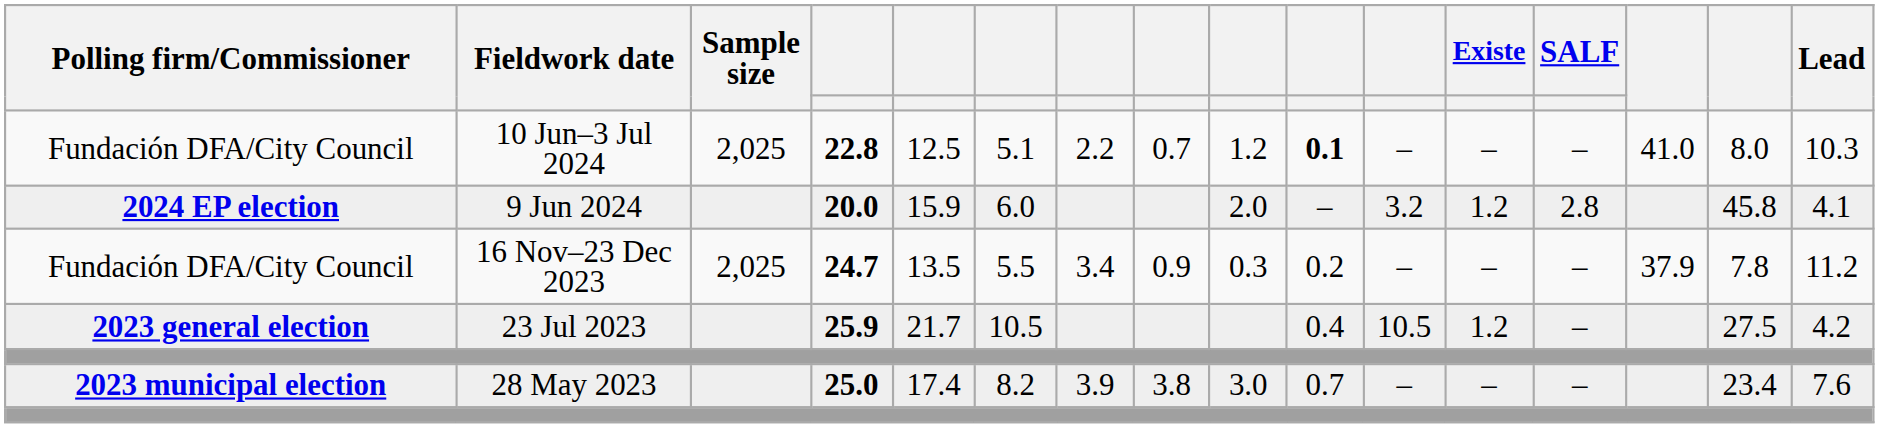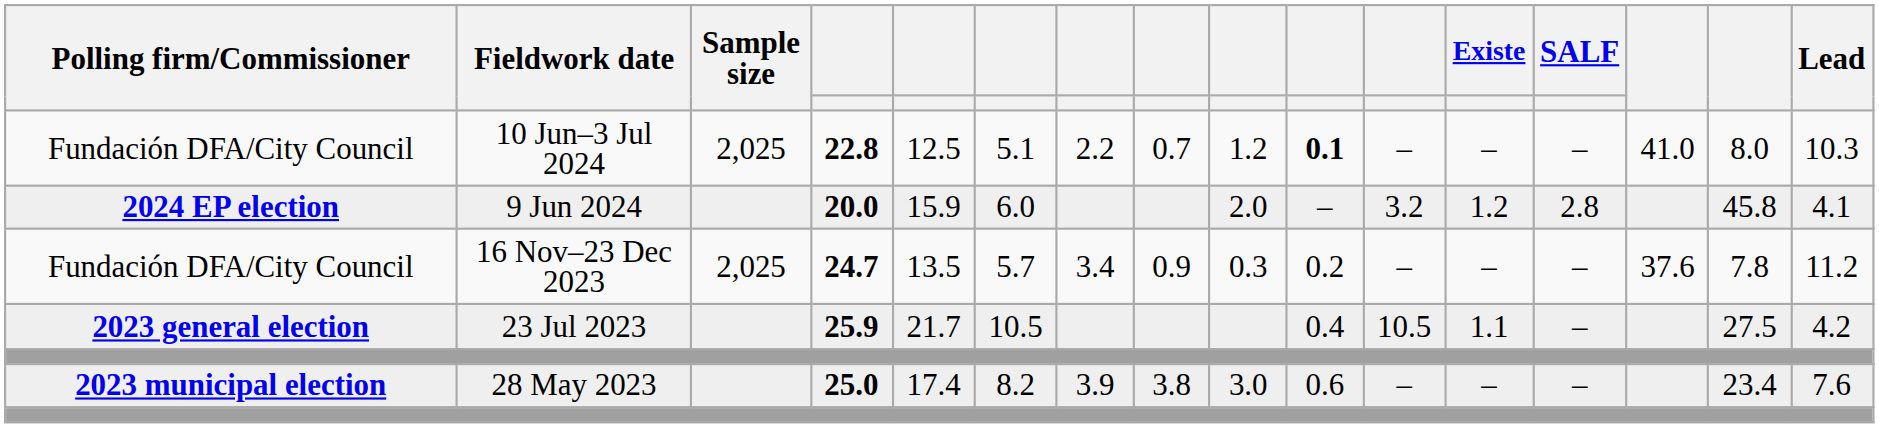16 Nov–23 Dec 2023 | column 6: 5.5 -> 5.7
16 Nov–23 Dec 2023 | column 14: 37.9 -> 37.6
23 Jul 2023 | Existe: 1.2 -> 1.1
28 May 2023 | column 10: 0.7 -> 0.6
